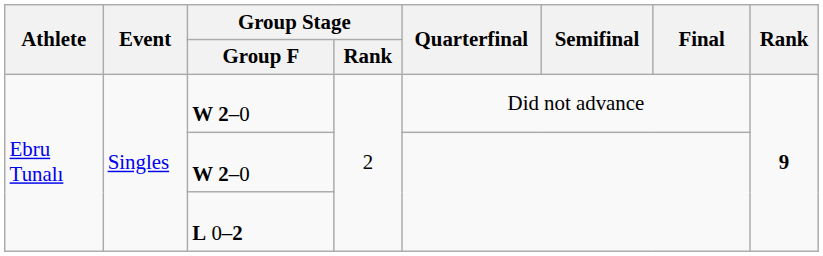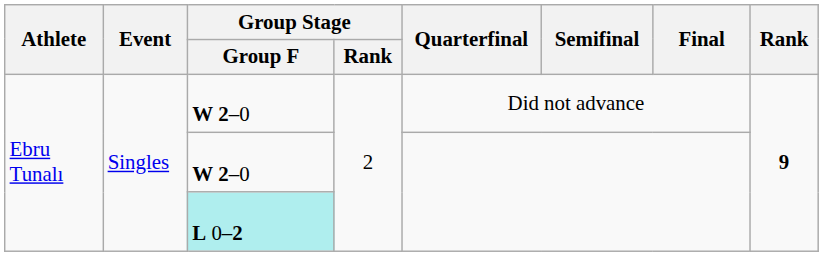L 0–2 | Group Stage / Group F: no background -> paleturquoise background
